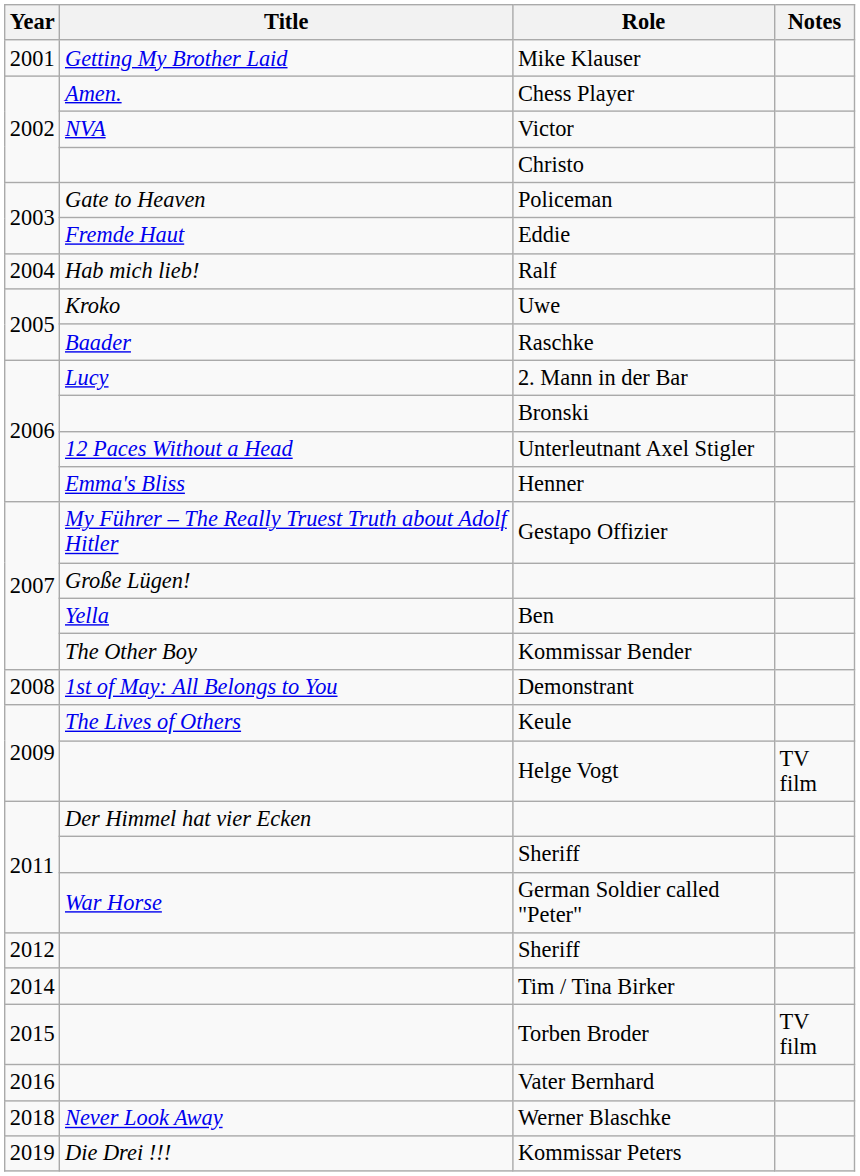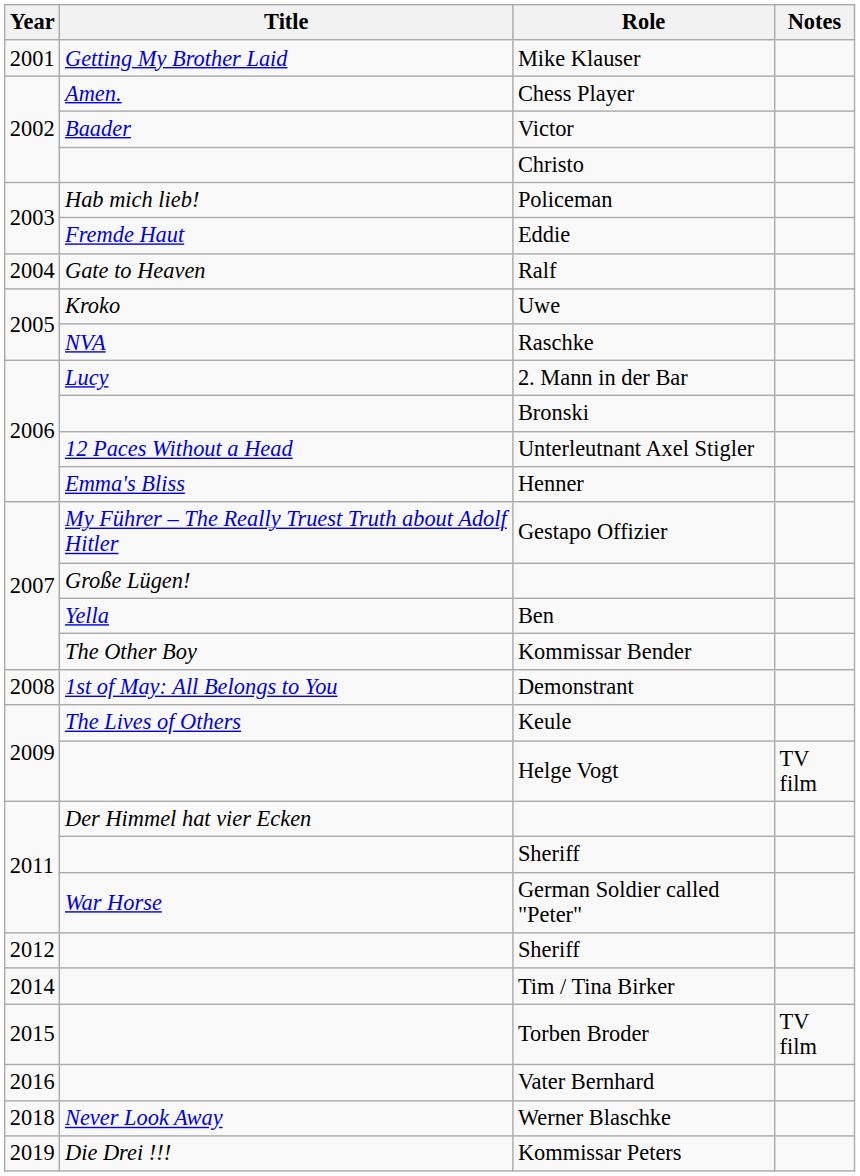Victor | Title: NVA -> Baader
Policeman | Title: Gate to Heaven -> Hab mich lieb!
Ralf | Title: Hab mich lieb! -> Gate to Heaven
Raschke | Title: Baader -> NVA
